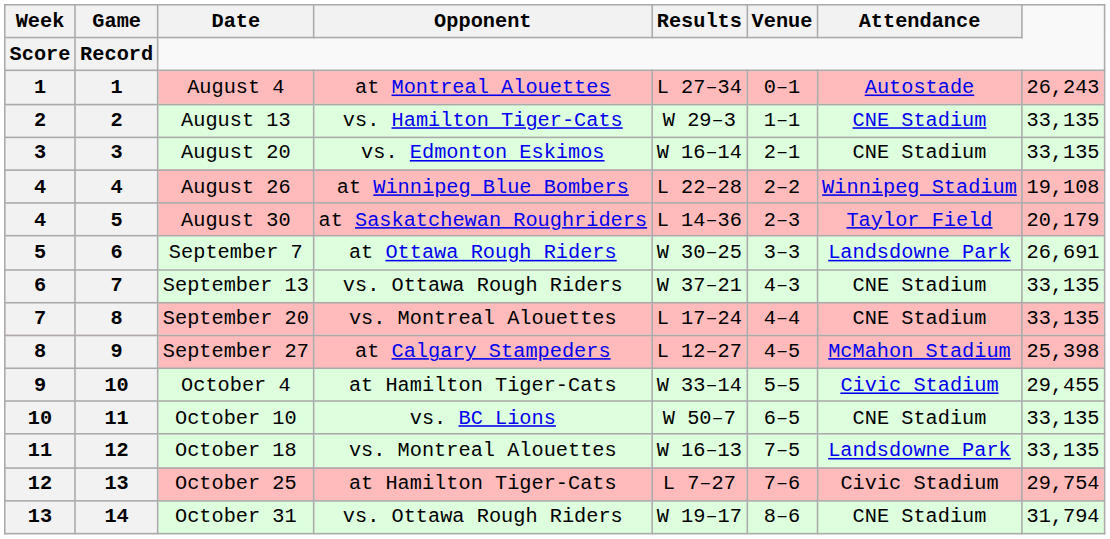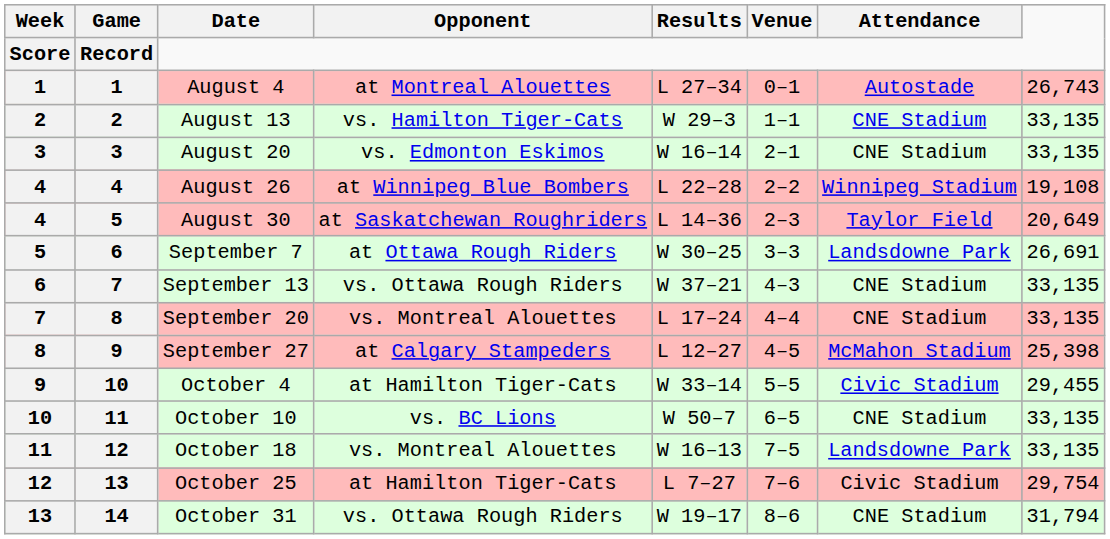August 4 | column 8: 26,243 -> 26,743
August 30 | column 8: 20,179 -> 20,649
